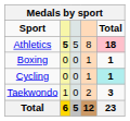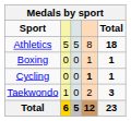Athletics | column 2: bold -> normal
Athletics | Total: pink background -> no background
Cycling | column 4: normal -> bold
Cycling | Total: paleturquoise background -> no background
